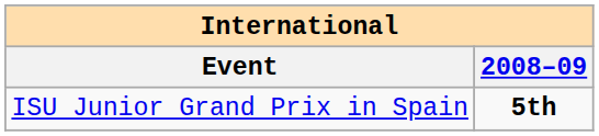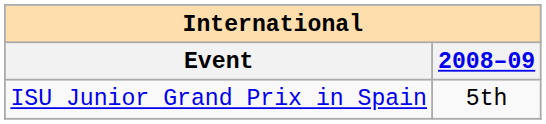ISU Junior Grand Prix in Spain | 2008–09: bold -> normal
